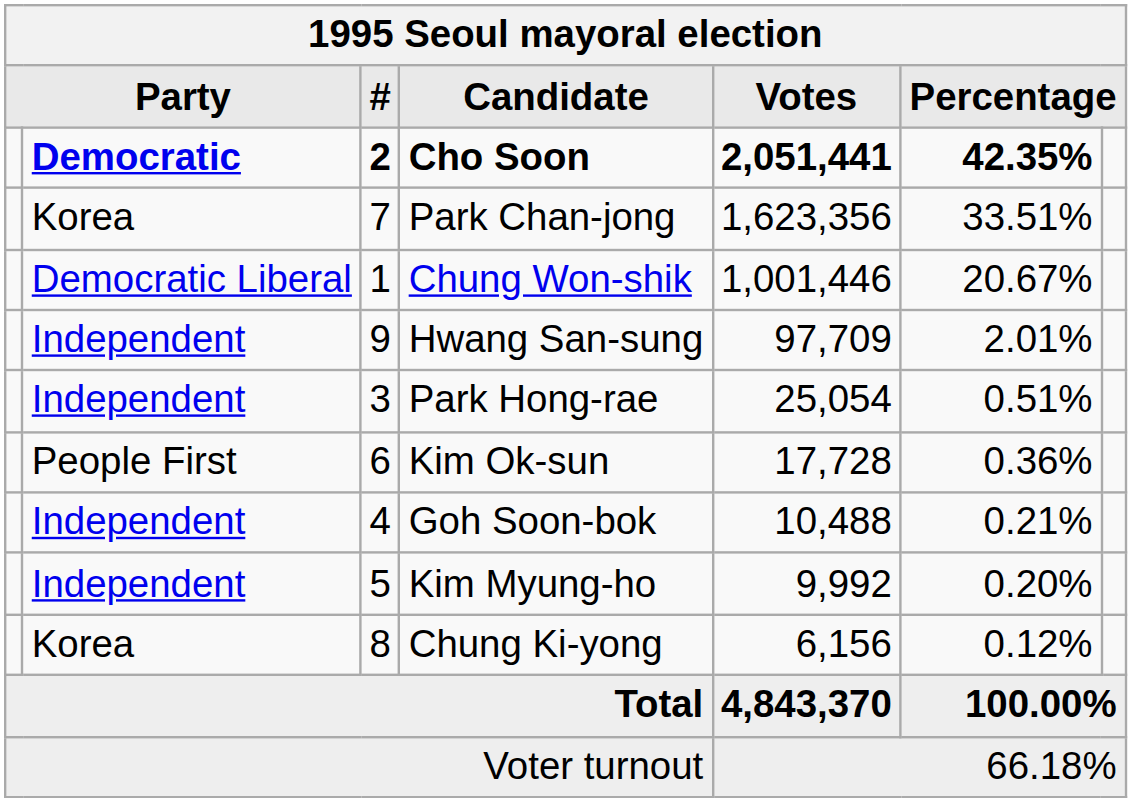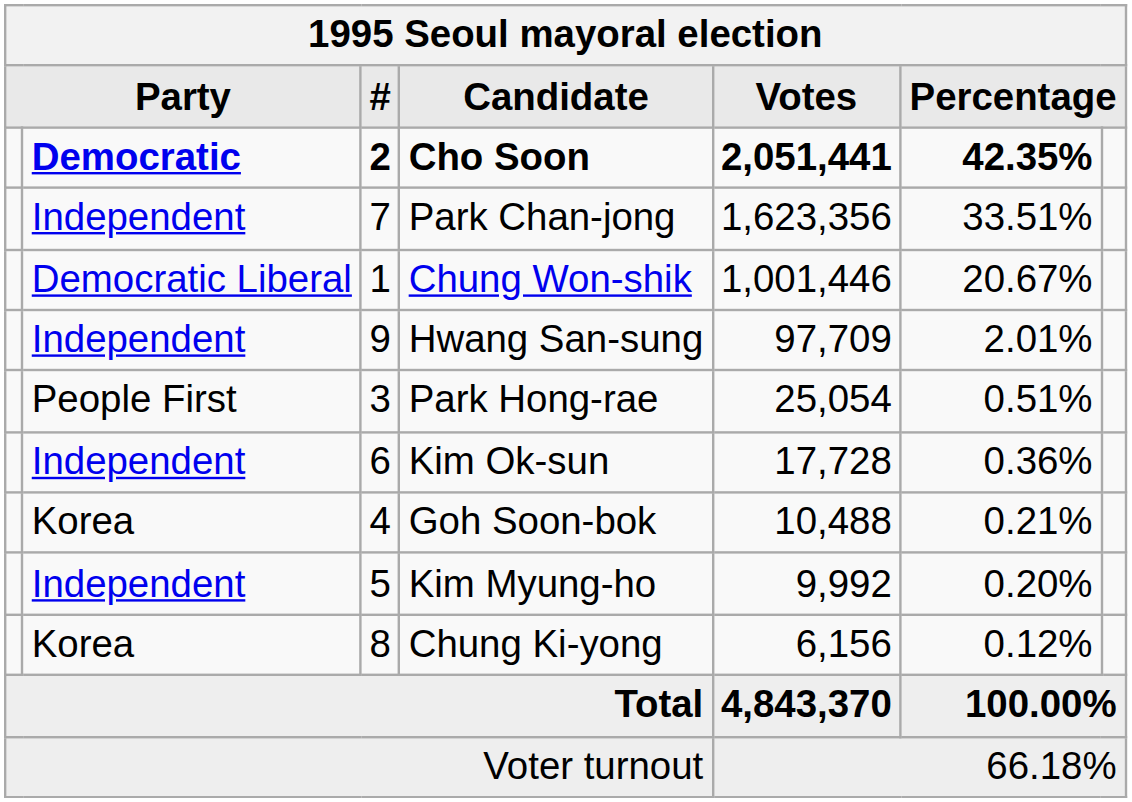Park Chan-jong | column 2: Korea -> Independent
Park Hong-rae | column 2: Independent -> People First
Kim Ok-sun | column 2: People First -> Independent
Goh Soon-bok | column 2: Independent -> Korea
